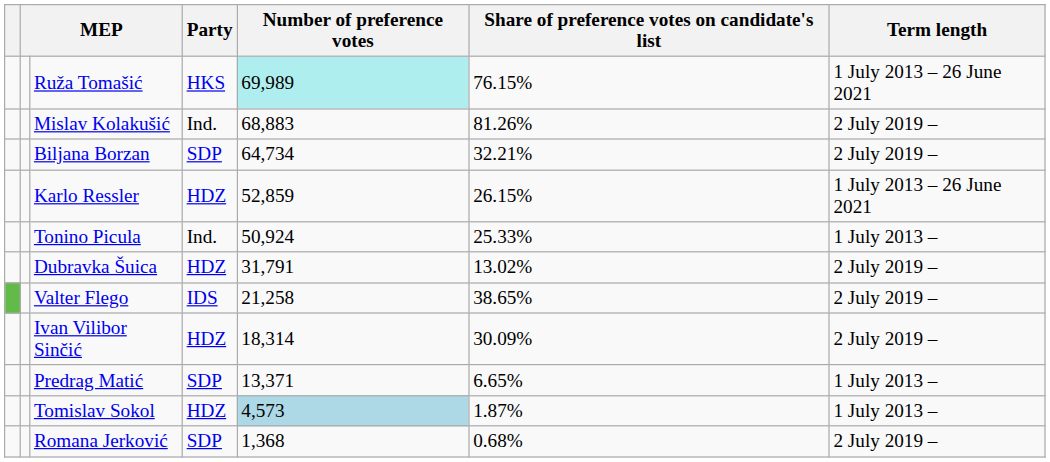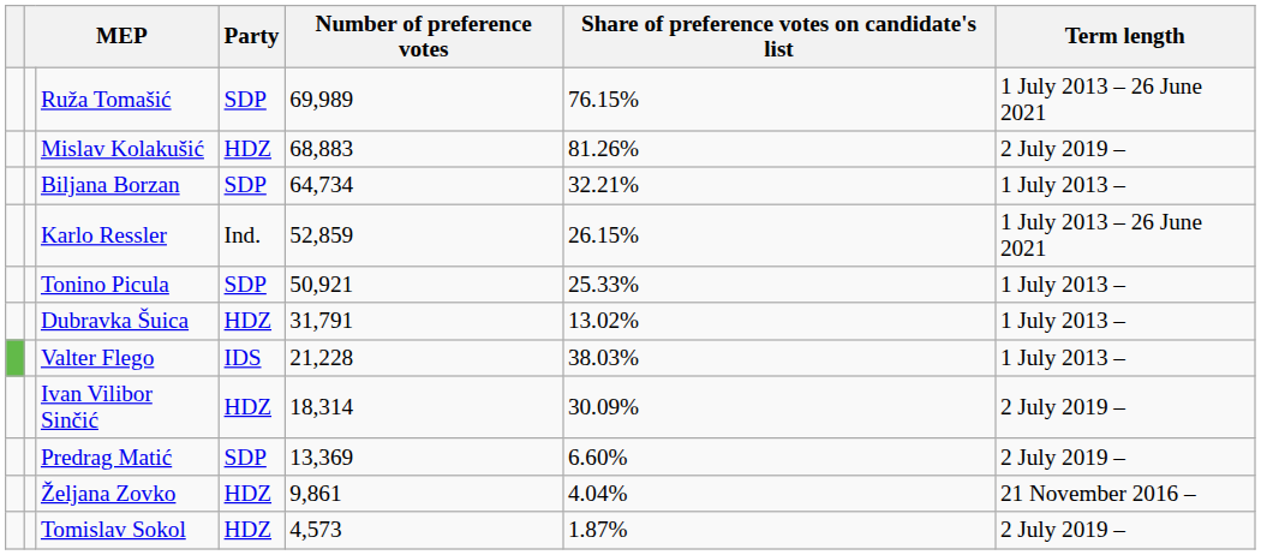Ruža Tomašić | Party: HKS -> SDP
Ruža Tomašić | Number of preference votes: paleturquoise background -> no background
Mislav Kolakušić | Party: Ind. -> HDZ
Biljana Borzan | Term length: 2 July 2019 – -> 1 July 2013 –
Karlo Ressler | Party: HDZ -> Ind.
Tonino Picula | Party: Ind. -> SDP
Tonino Picula | Number of preference votes: 50,924 -> 50,921
Dubravka Šuica | Term length: 2 July 2019 – -> 1 July 2013 –
Valter Flego | Number of preference votes: 21,258 -> 21,228
Valter Flego | Share of preference votes on candidate's list: 38.65% -> 38.03%
Valter Flego | Term length: 2 July 2019 – -> 1 July 2013 –
Predrag Matić | Number of preference votes: 13,371 -> 13,369
Predrag Matić | Share of preference votes on candidate's list: 6.65% -> 6.60%
Predrag Matić | Term length: 1 July 2013 – -> 2 July 2019 –
+ row: Željana Zovko | HDZ | 9,861 | 4.04% | 21 November 2016 –
Tomislav Sokol | Number of preference votes: lightblue background -> no background
Tomislav Sokol | Term length: 1 July 2013 – -> 2 July 2019 –
- row: Romana Jerković | SDP | 1,368 | 0.68% | 2 July 2019 –
